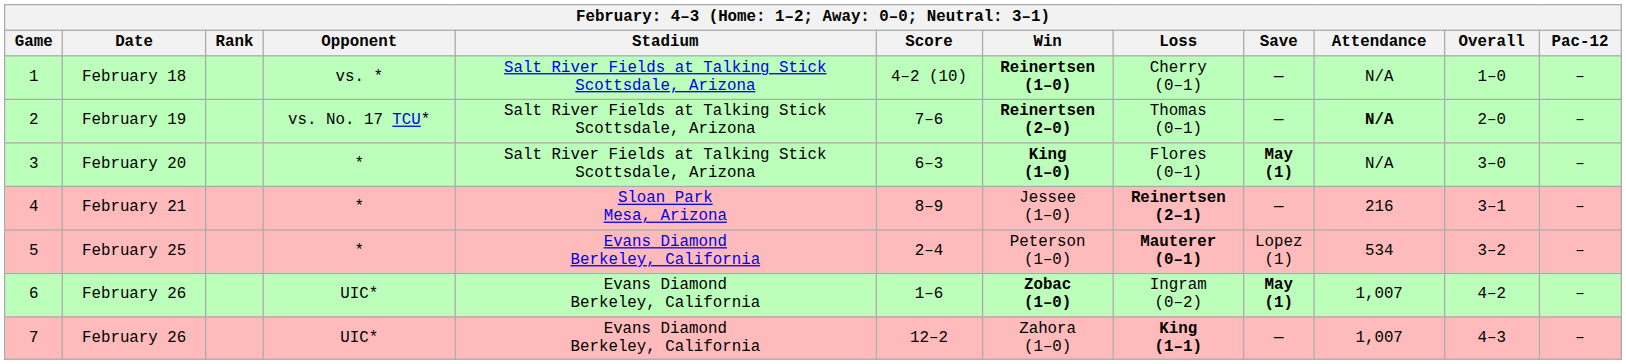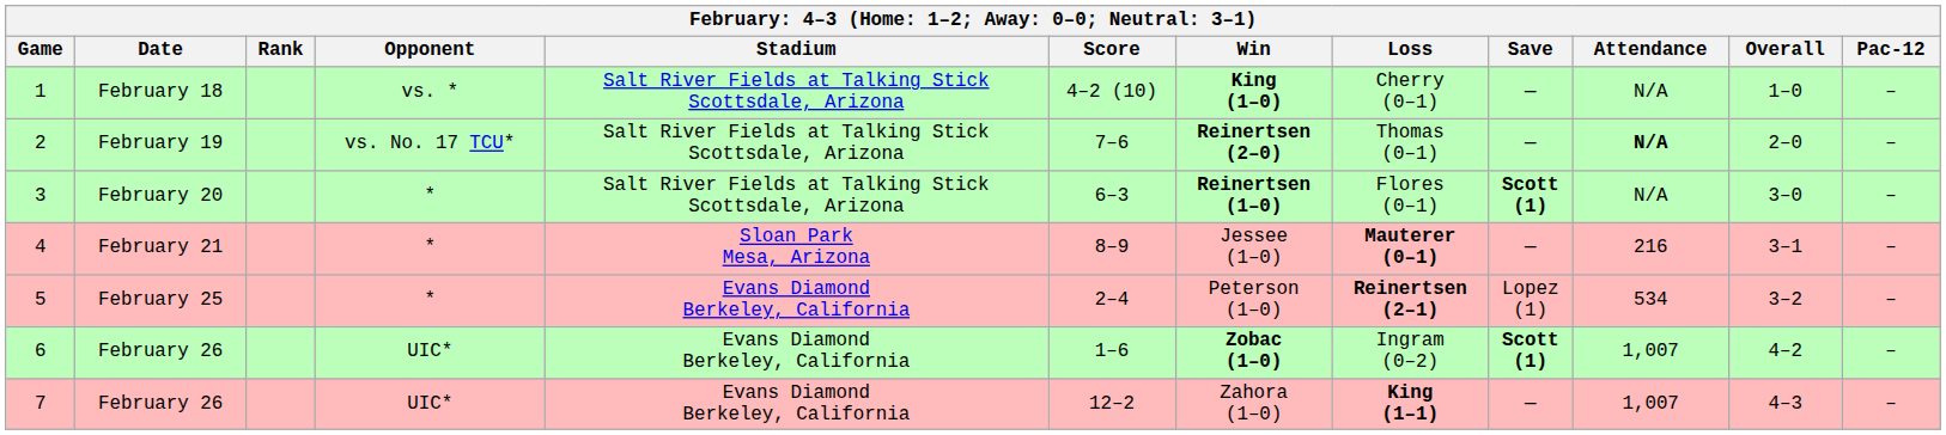1 | Win: Reinertsen (1–0) -> King (1–0)
3 | Win: King (1–0) -> Reinertsen (1–0)
3 | Save: May (1) -> Scott (1)
4 | Loss: Reinertsen (2–1) -> Mauterer (0–1)
5 | Loss: Mauterer (0–1) -> Reinertsen (2–1)
6 | Save: May (1) -> Scott (1)
